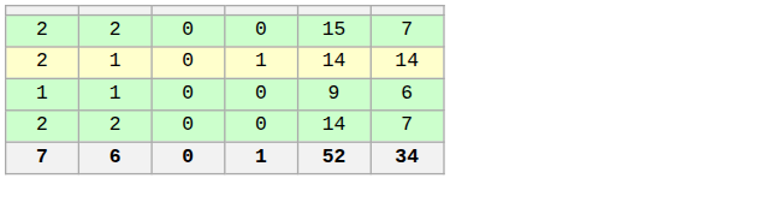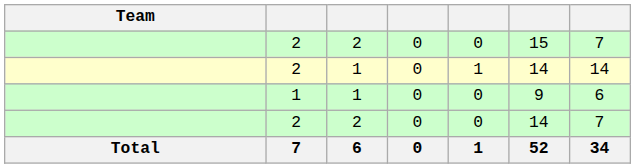+ column: Team | Total
